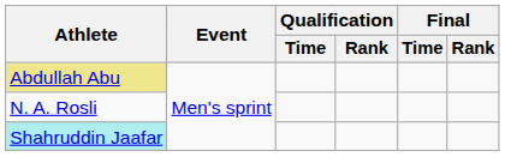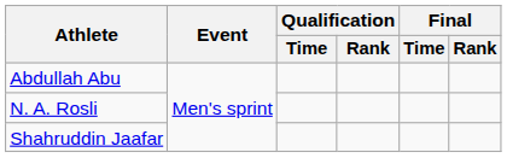Abdullah Abu | Athlete: khaki background -> no background
Shahruddin Jaafar | Athlete: paleturquoise background -> no background
